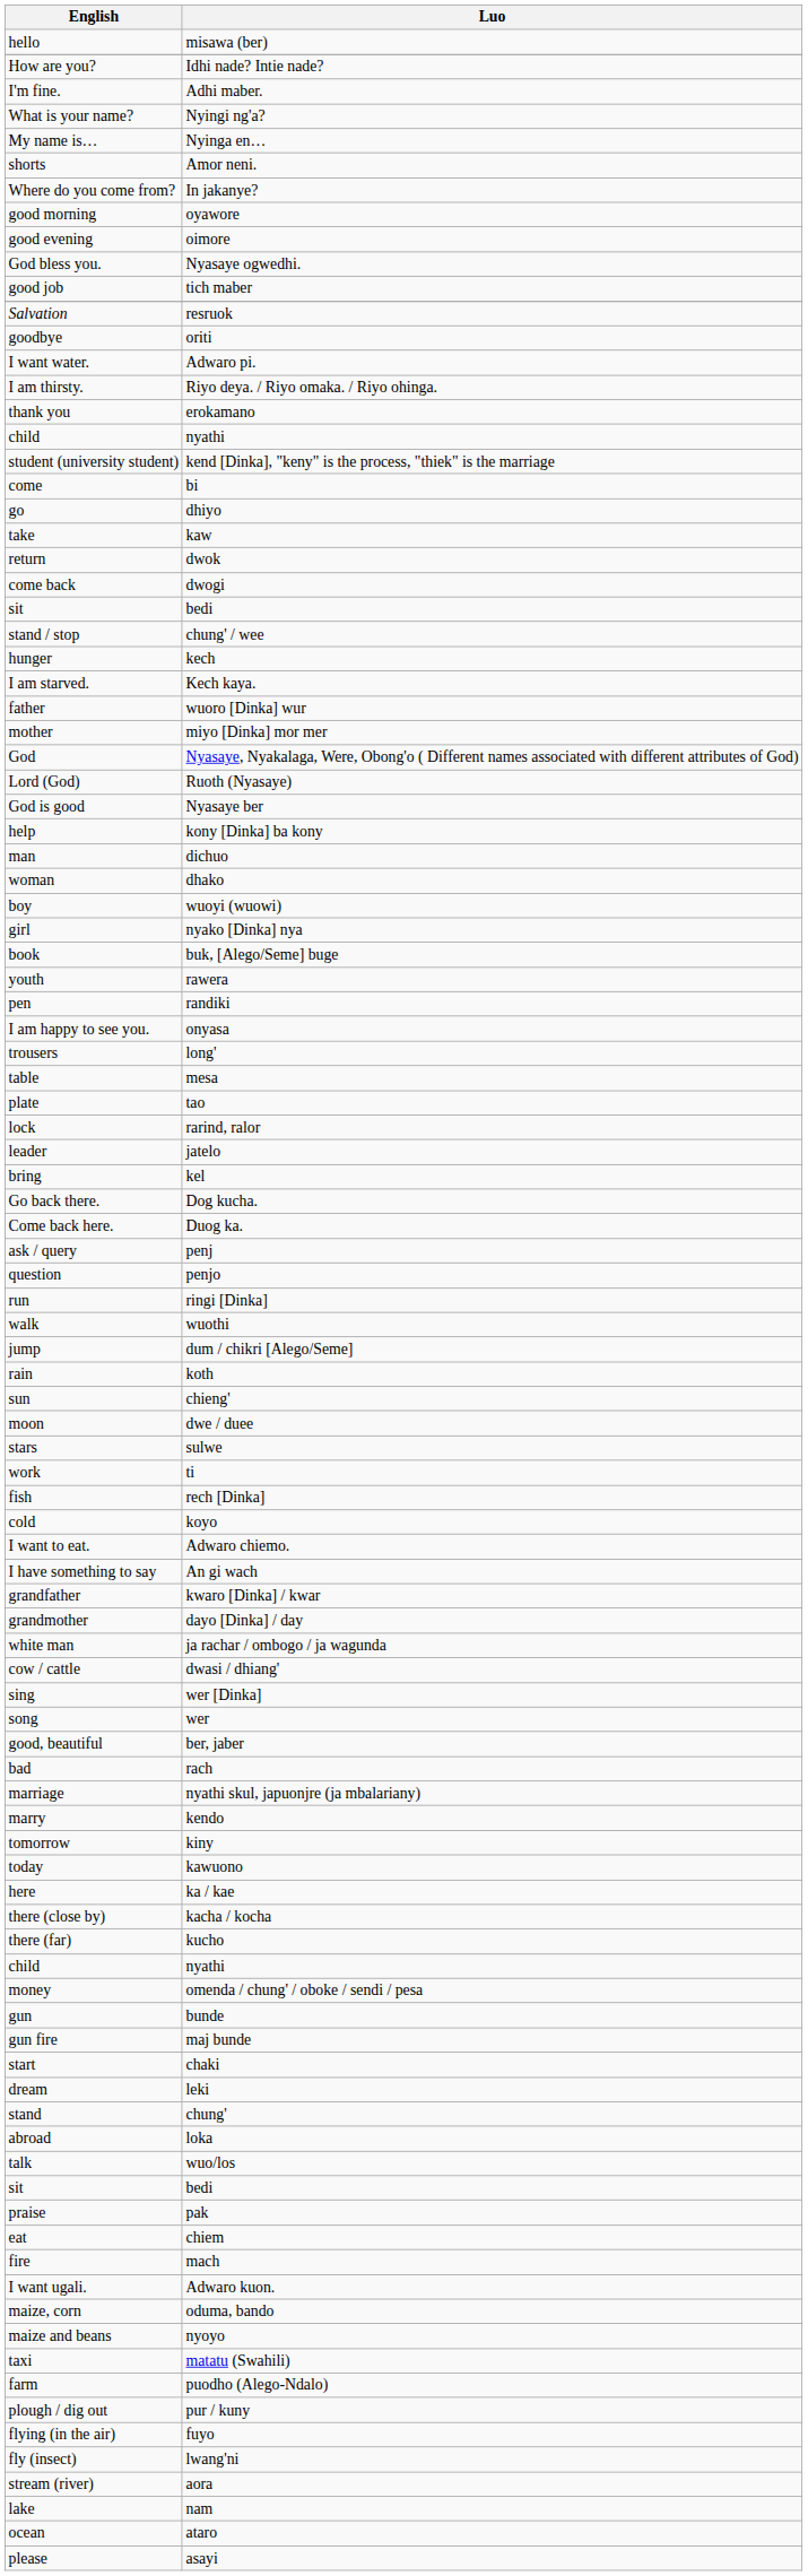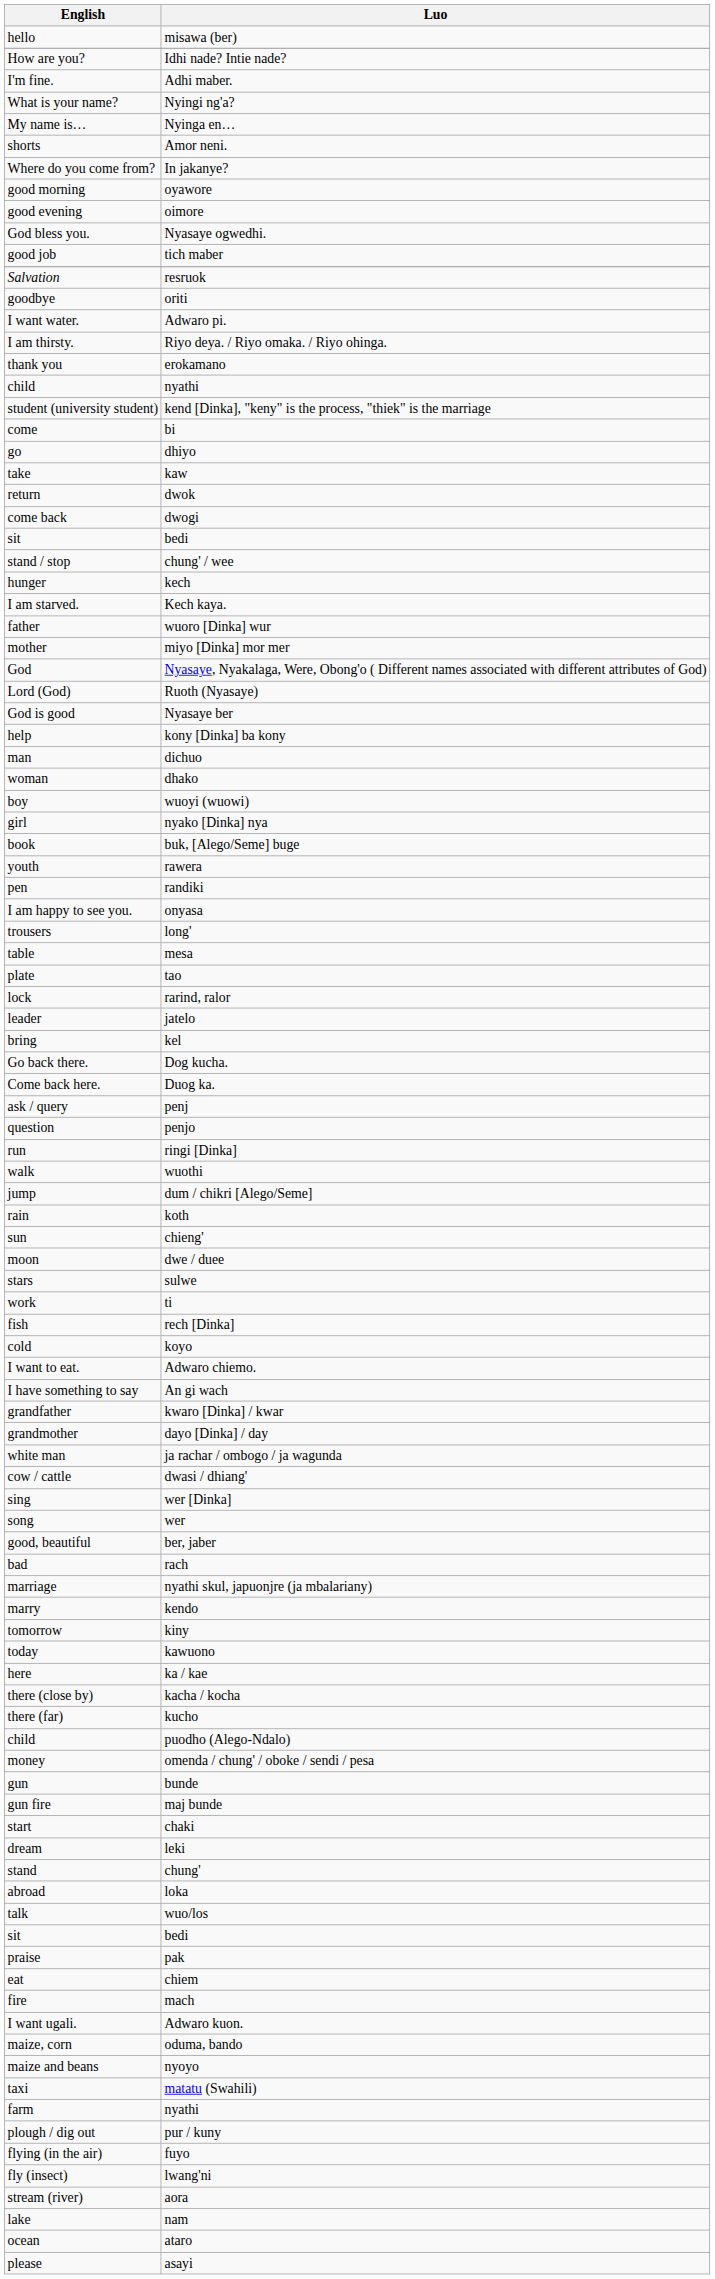row 80 | Luo: nyathi -> puodho (Alego-Ndalo)
row 97 | Luo: puodho (Alego-Ndalo) -> nyathi
